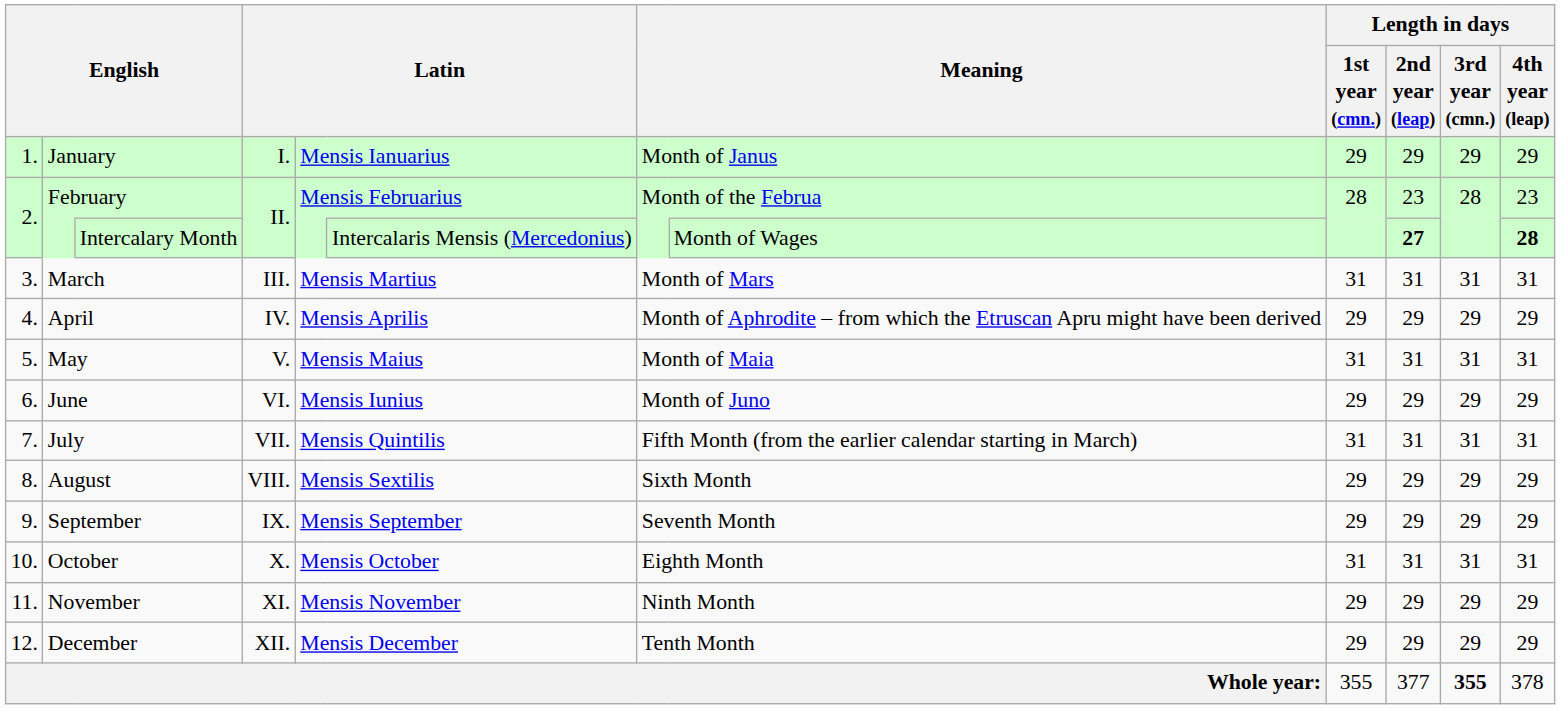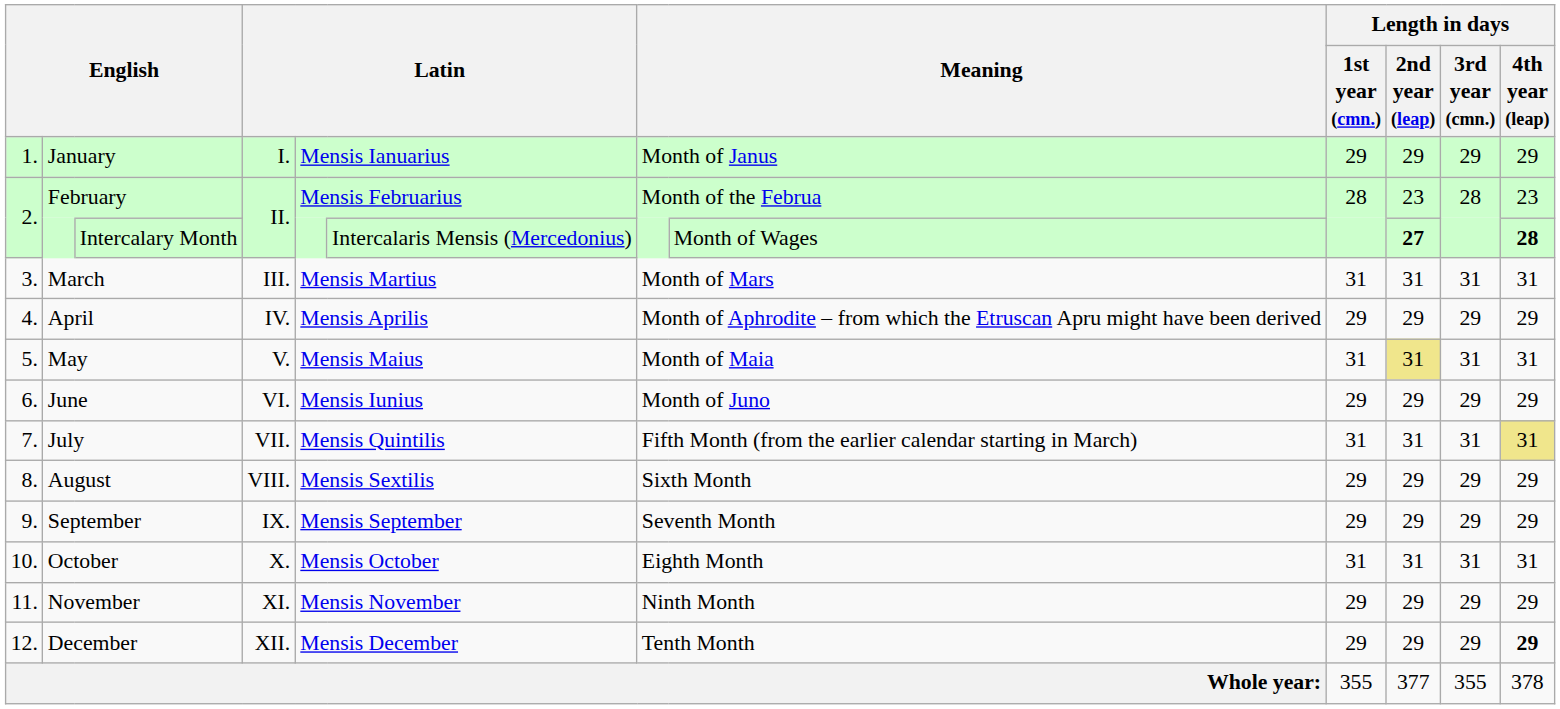May | Length in days / 2nd year (leap): no background -> khaki background
July | Length in days / 4th year (leap): no background -> khaki background
December | Length in days / 4th year (leap): normal -> bold
Whole year: | Length in days / 3rd year (cmn.): bold -> normal
